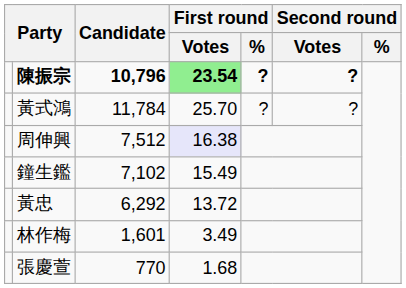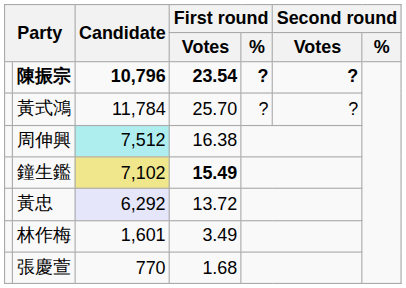陳振宗 | First round / Votes: lightgreen background -> no background
周伸興 | Candidate: no background -> paleturquoise background
周伸興 | First round / Votes: lavender background -> no background
鐘生鑑 | Candidate: no background -> khaki background
鐘生鑑 | First round / Votes: normal -> bold
黃忠 | Candidate: no background -> lavender background
